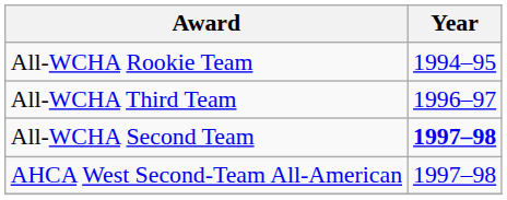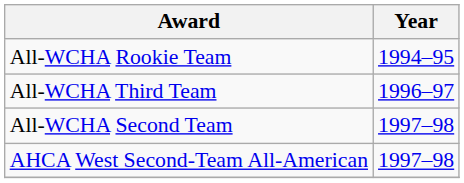row 4 | Year: bold -> normal
